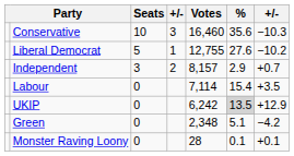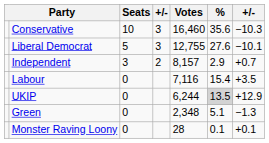Liberal Democrat | column 4: 1 -> 3
Liberal Democrat | column 7: −10.2 -> −10.1
Labour | Votes: 7,114 -> 7,116
UKIP | Votes: 6,242 -> 6,244
Green | column 7: −4.2 -> −1.3
